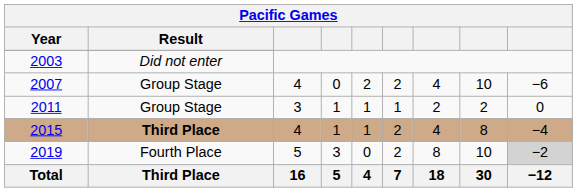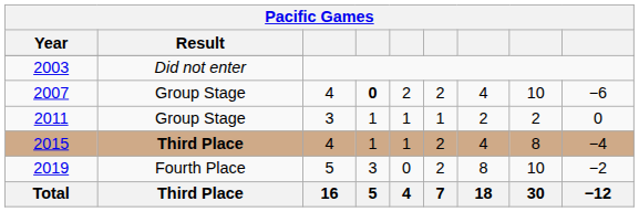2007 | column 4: normal -> bold
2019 | column 9: lightgrey background -> no background
